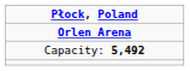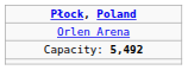row 2 | column 1: bold -> normal
